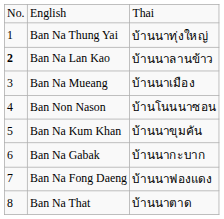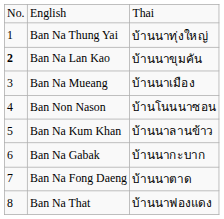Ban Na Lan Kao | column 3: บ้านนาลานข้าว -> บ้านนาขุมคัน
Ban Na Kum Khan | column 3: บ้านนาขุมคัน -> บ้านนาลานข้าว
Ban Na Fong Daeng | column 3: บ้านนาฟองแดง -> บ้านนาตาด
Ban Na That | column 3: บ้านนาตาด -> บ้านนาฟองแดง
